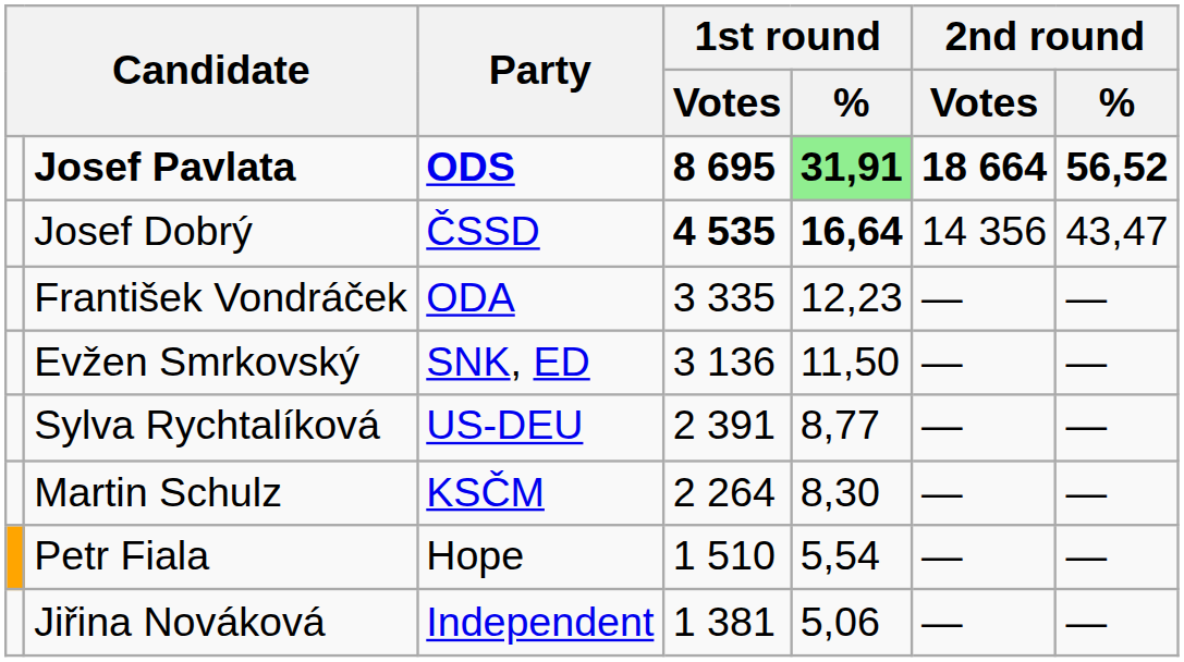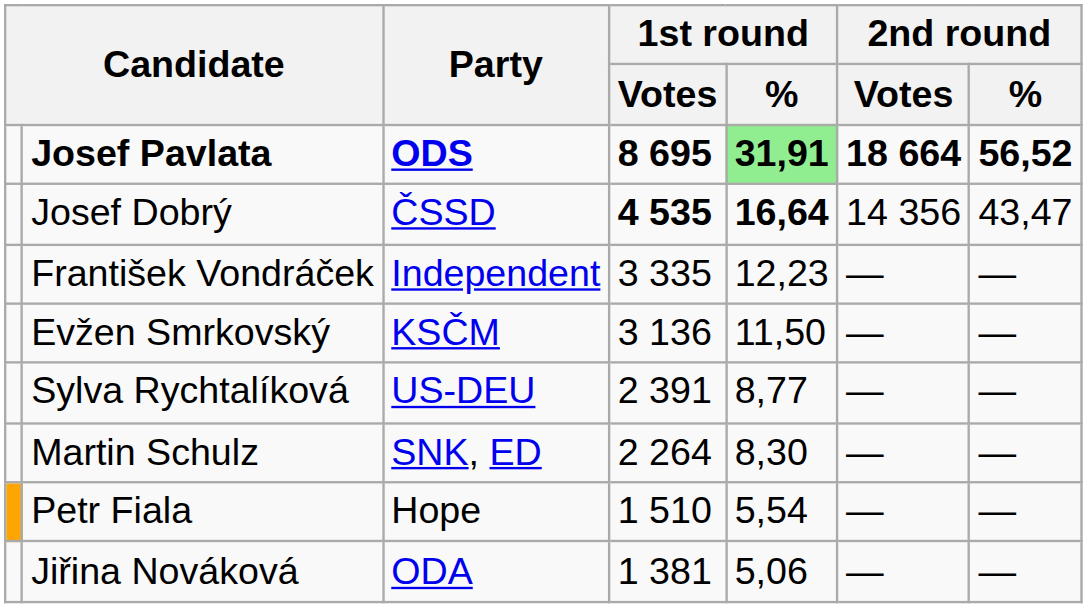František Vondráček | Party: ODA -> Independent
Evžen Smrkovský | Party: SNK, ED -> KSČM
Martin Schulz | Party: KSČM -> SNK, ED
Jiřina Nováková | Party: Independent -> ODA
